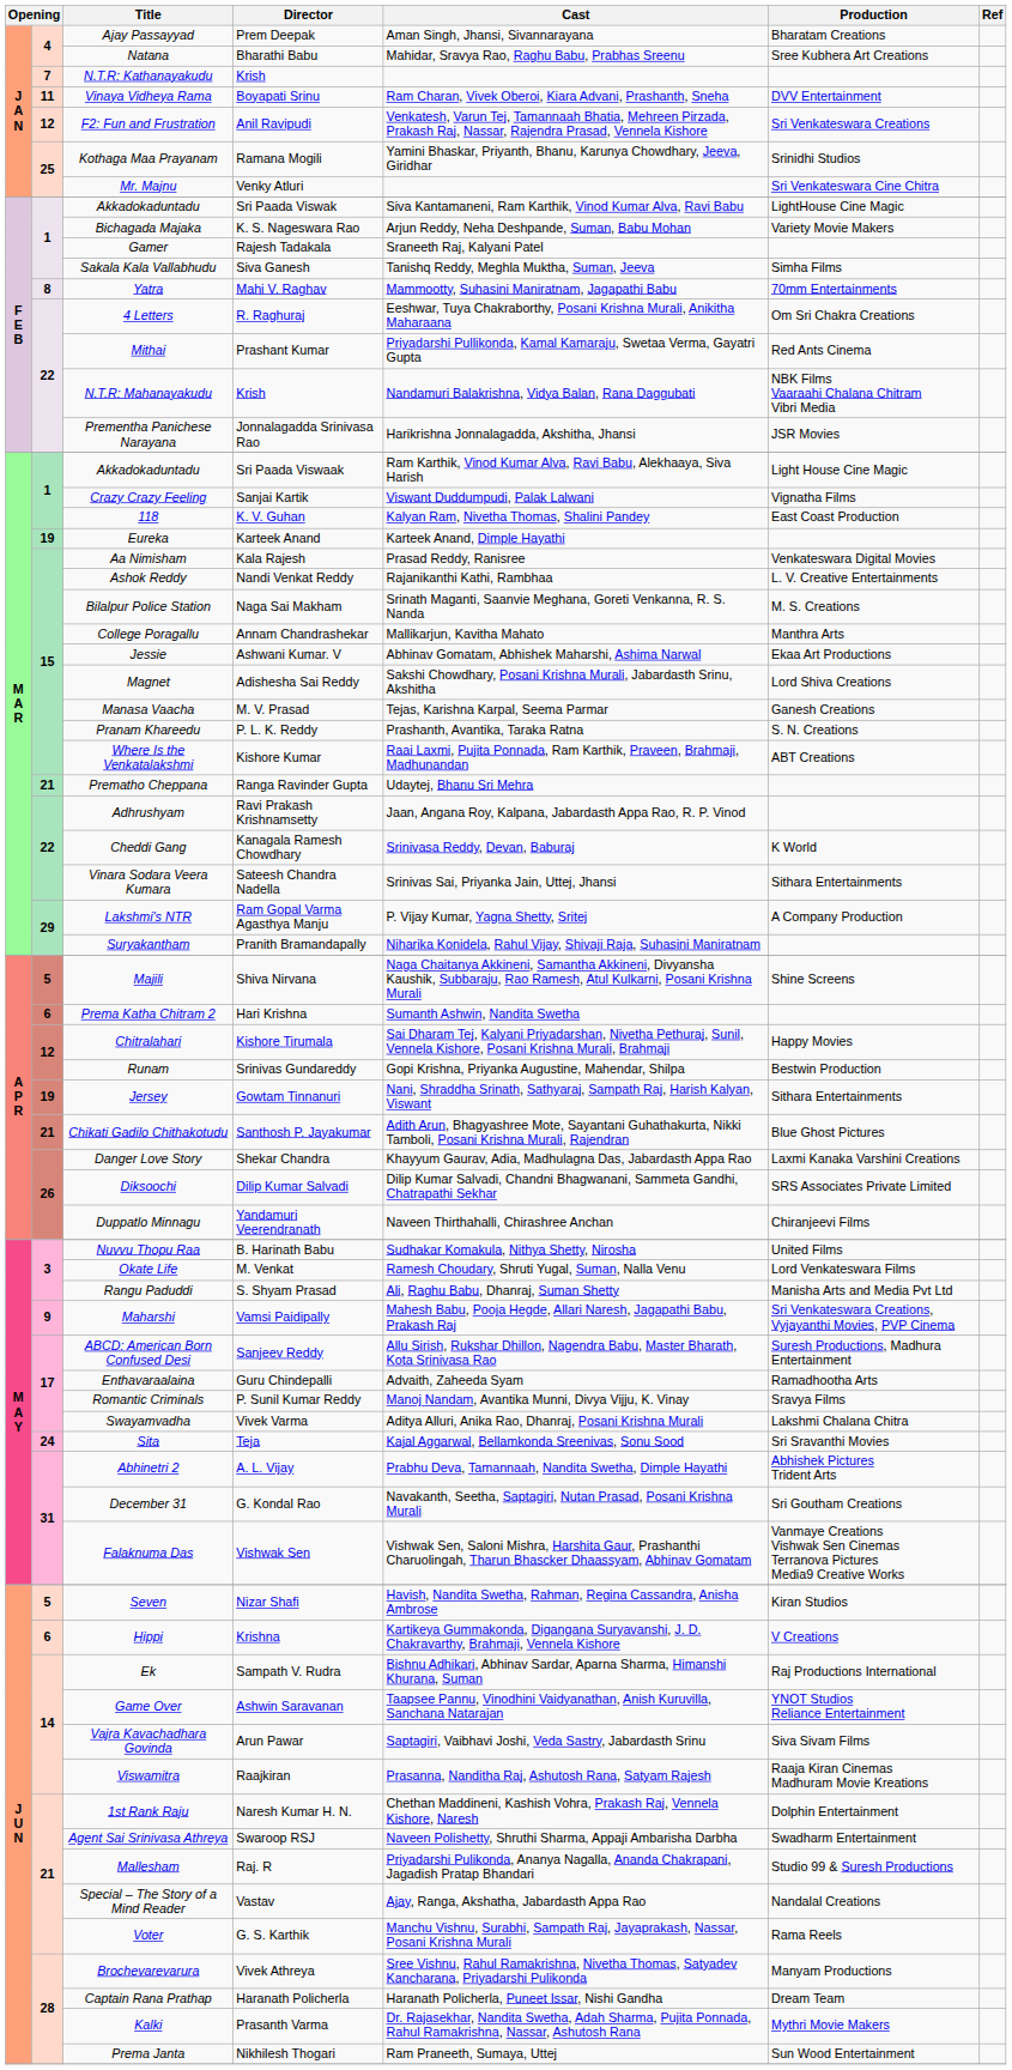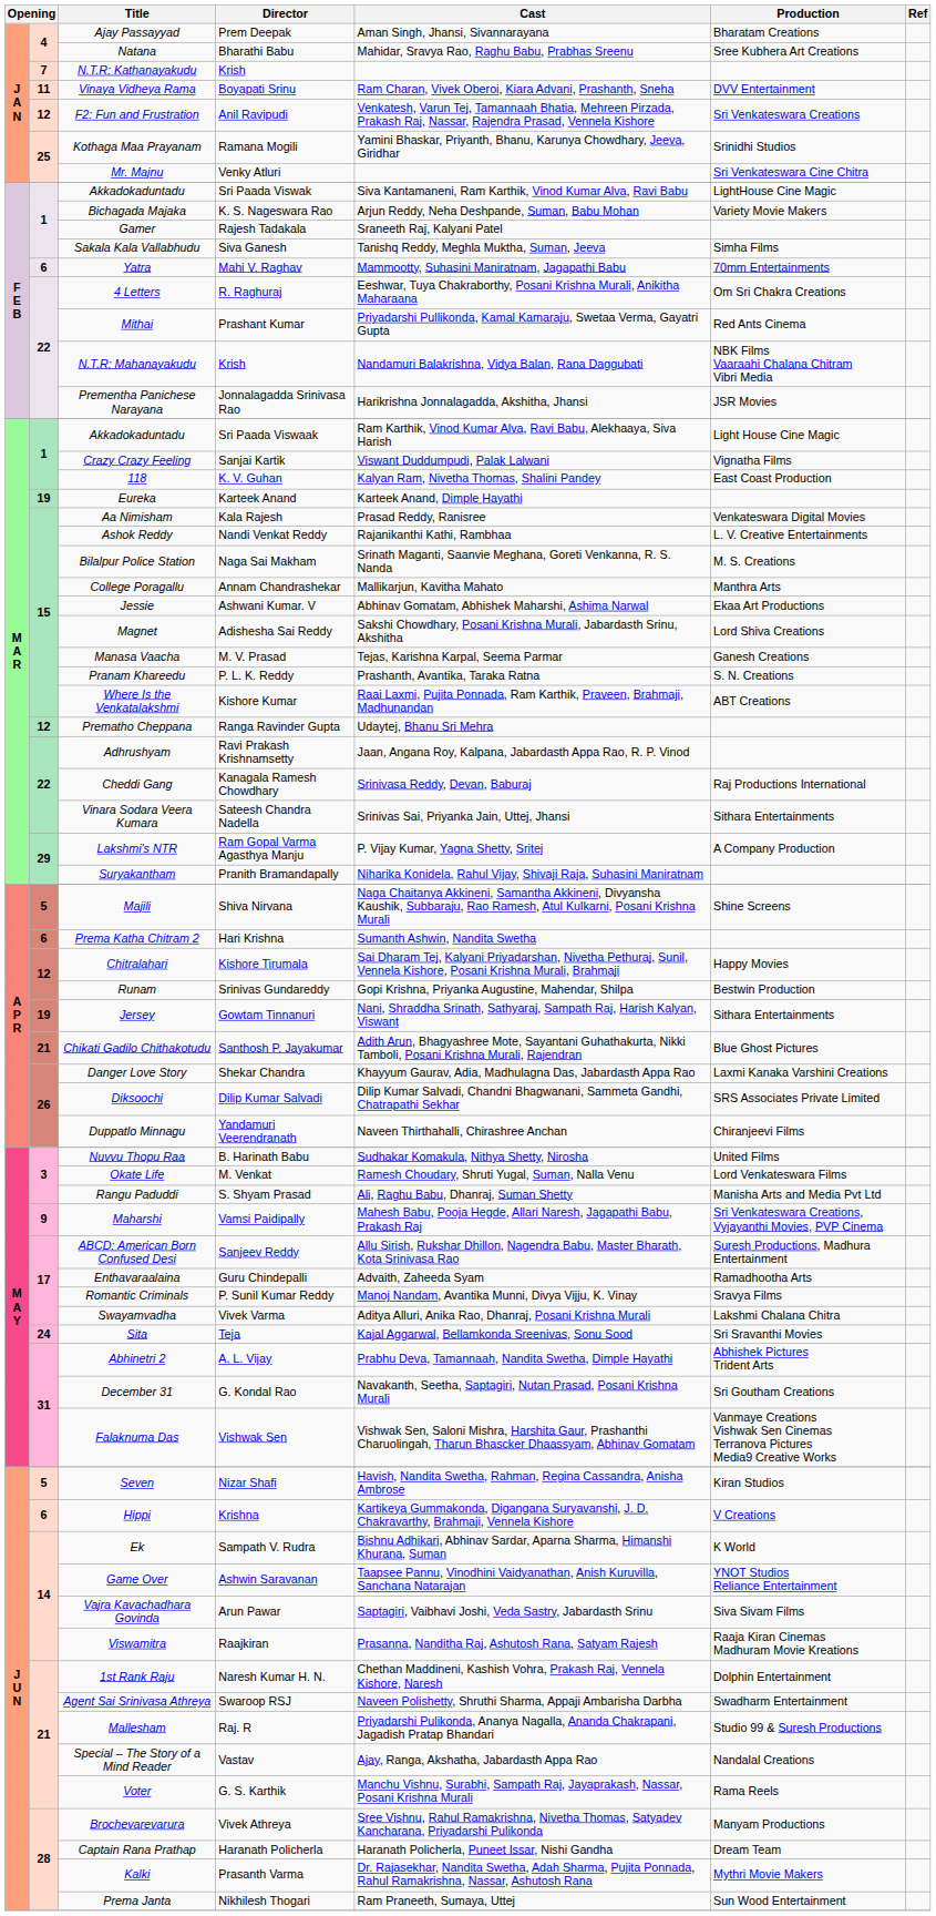Yatra | column 2: 8 -> 6
Prematho Cheppana | column 2: 21 -> 12
Cheddi Gang | Production: K World -> Raj Productions International
Ek | Production: Raj Productions International -> K World
